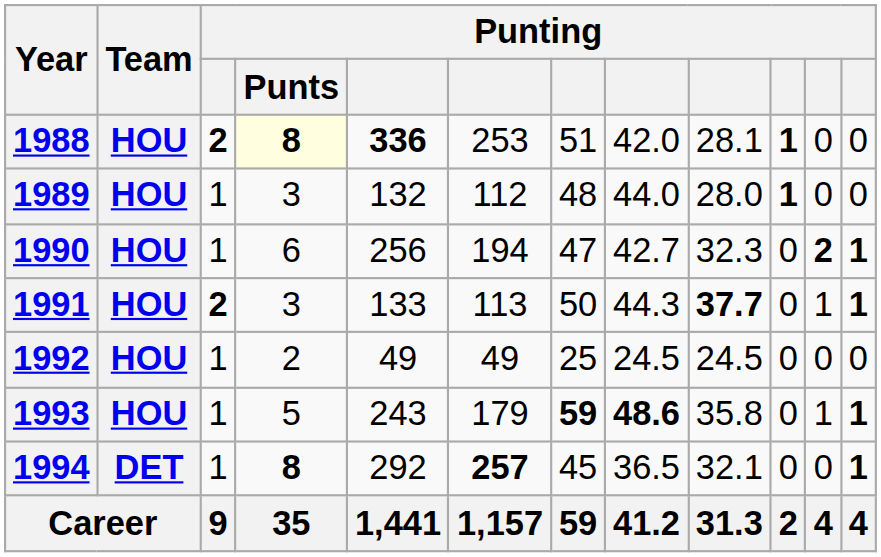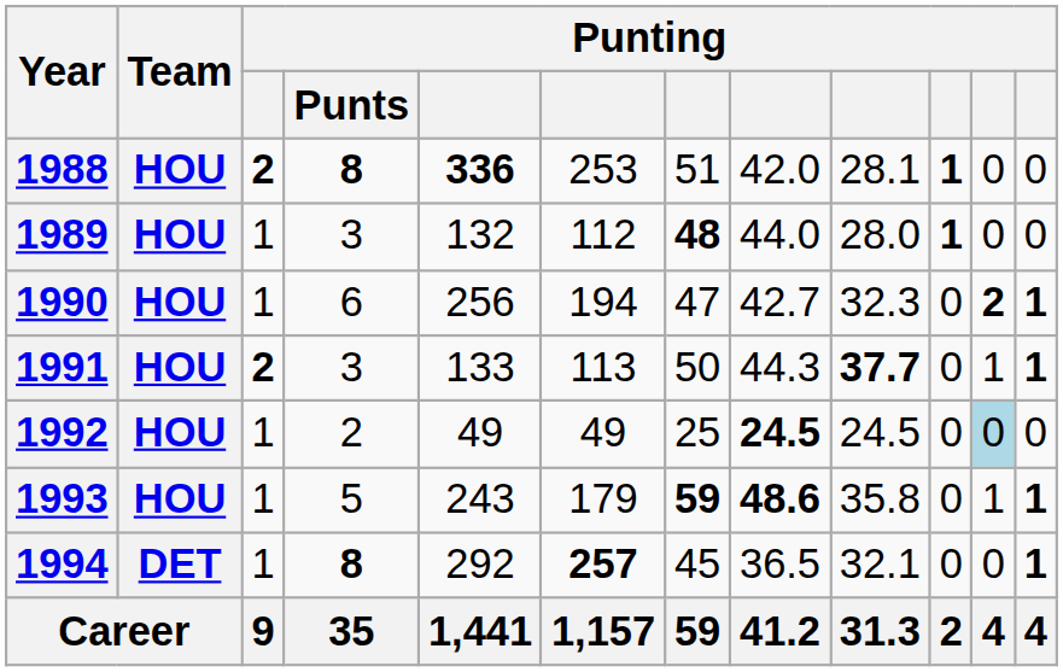1988 | Punting / Punts: lightyellow background -> no background
1989 | column 7: normal -> bold
1992 | column 8: normal -> bold
1992 | column 11: no background -> lightblue background
